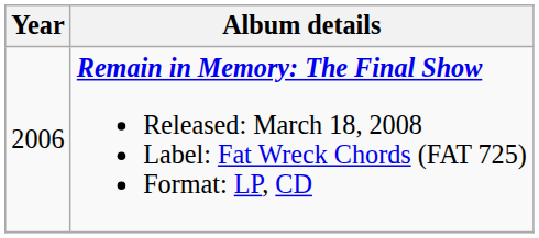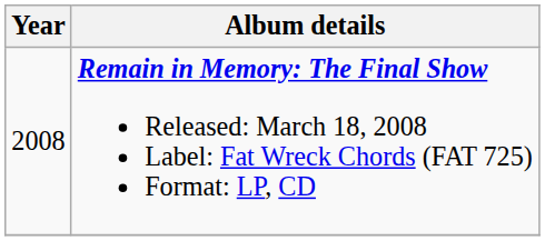row 2 | Year: 2006 -> 2008
